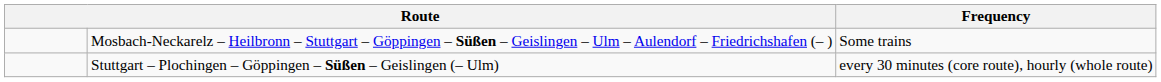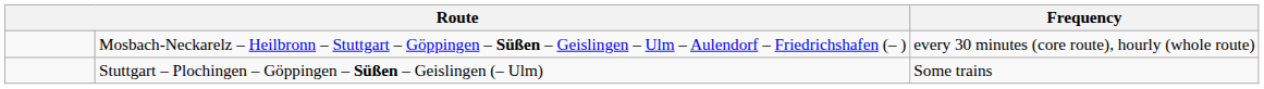row 2 | Frequency: Some trains -> every 30 minutes (core route), hourly (whole route)
row 3 | Frequency: every 30 minutes (core route), hourly (whole route) -> Some trains
